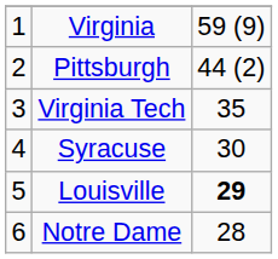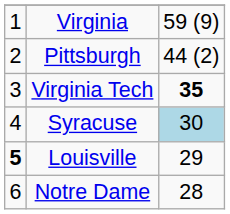Virginia Tech | column 3: normal -> bold
Syracuse | column 3: no background -> lightblue background
Louisville | column 1: normal -> bold
Louisville | column 3: bold -> normal
